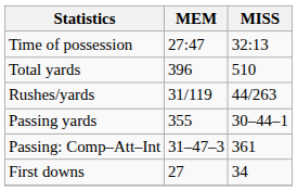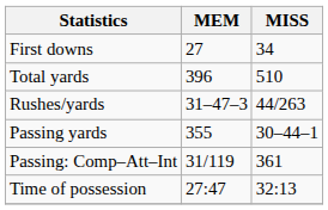rows swapped: First downs <-> Time of possession
Rushes/yards | MEM: 31/119 -> 31–47–3
Passing: Comp–Att–Int | MEM: 31–47–3 -> 31/119
